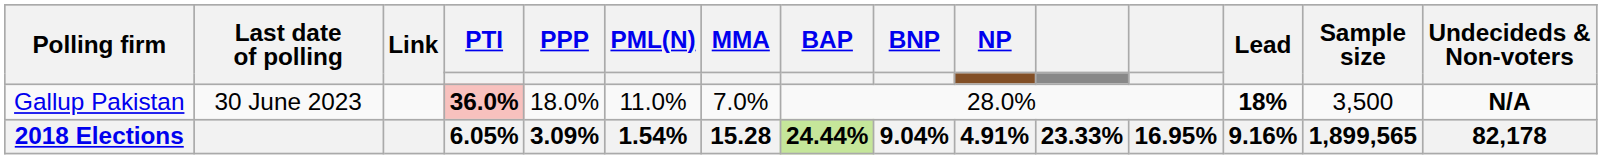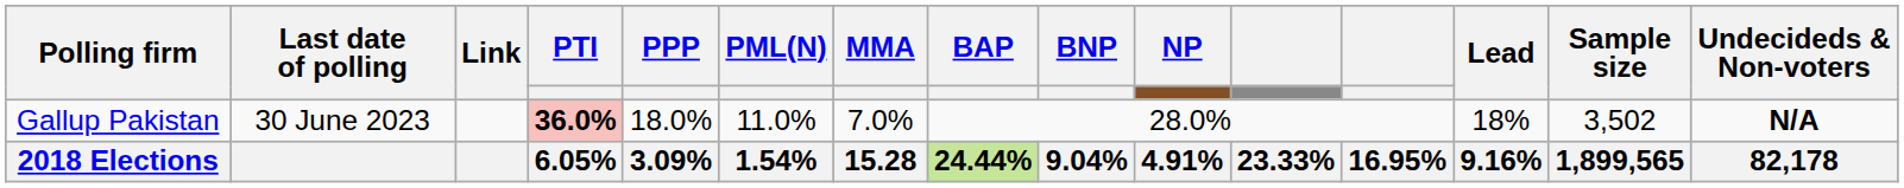Gallup Pakistan | Lead: bold -> normal
Gallup Pakistan | Sample size: 3,500 -> 3,502
